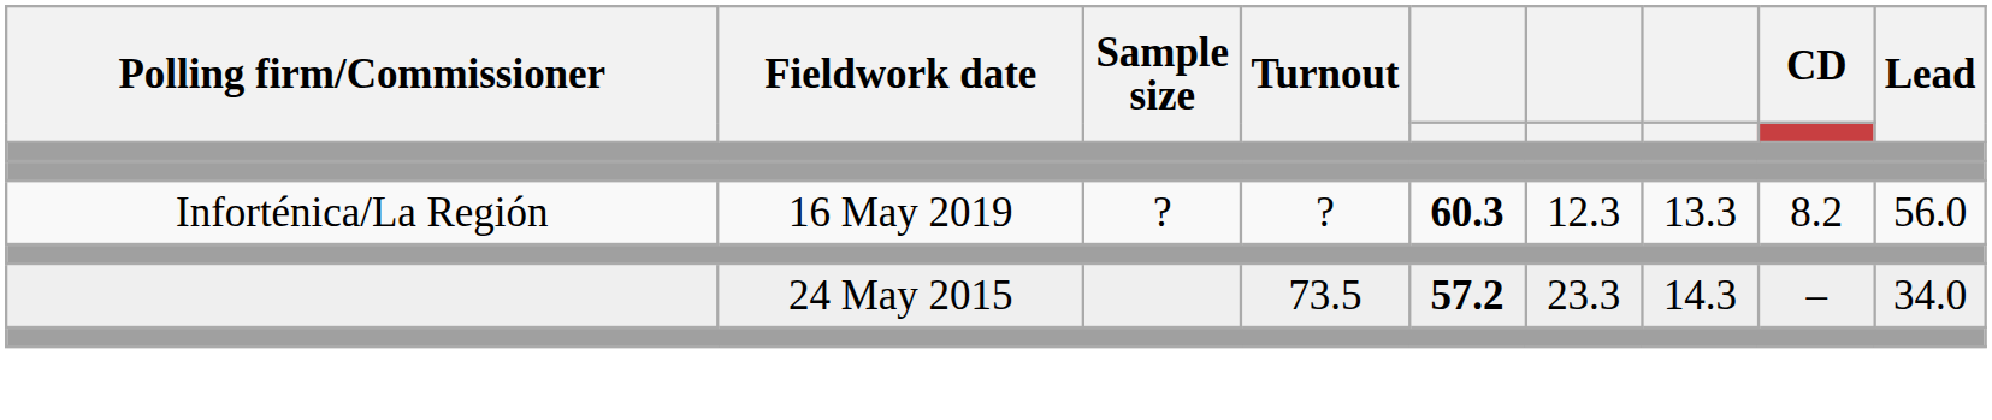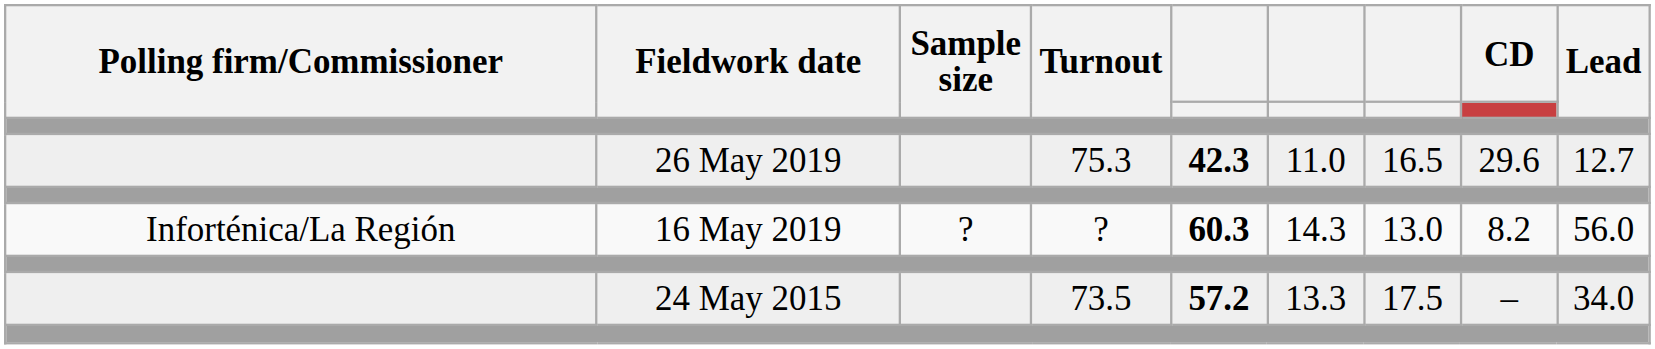+ row: 26 May 2019 | 75.3 | 42.3 | 11.0 | 16.5 | 29.6 | 12.7
16 May 2019 | column 6: 12.3 -> 14.3
16 May 2019 | column 7: 13.3 -> 13.0
24 May 2015 | column 6: 23.3 -> 13.3
24 May 2015 | column 7: 14.3 -> 17.5
